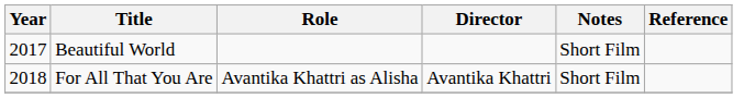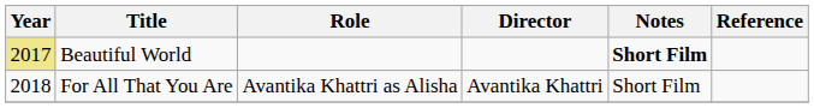Beautiful World | Year: no background -> khaki background
Beautiful World | Notes: normal -> bold
